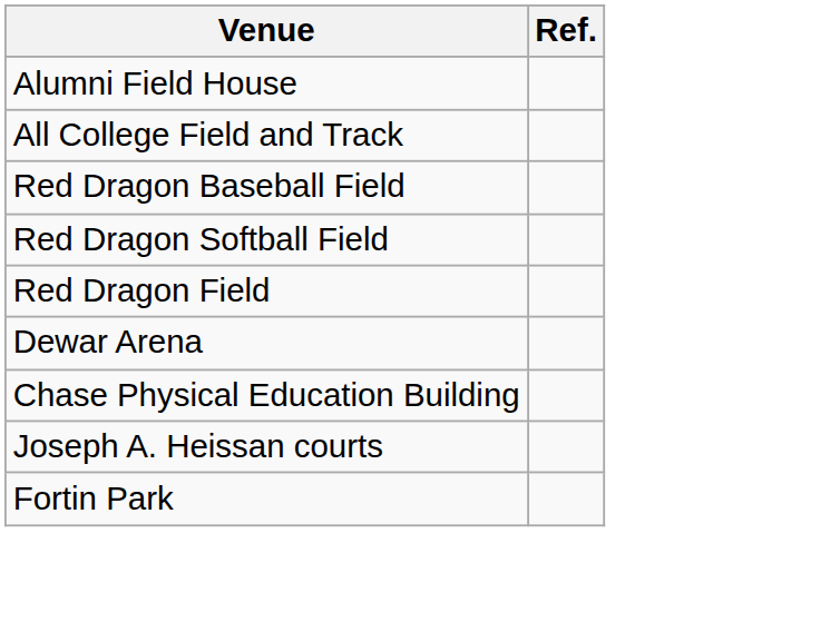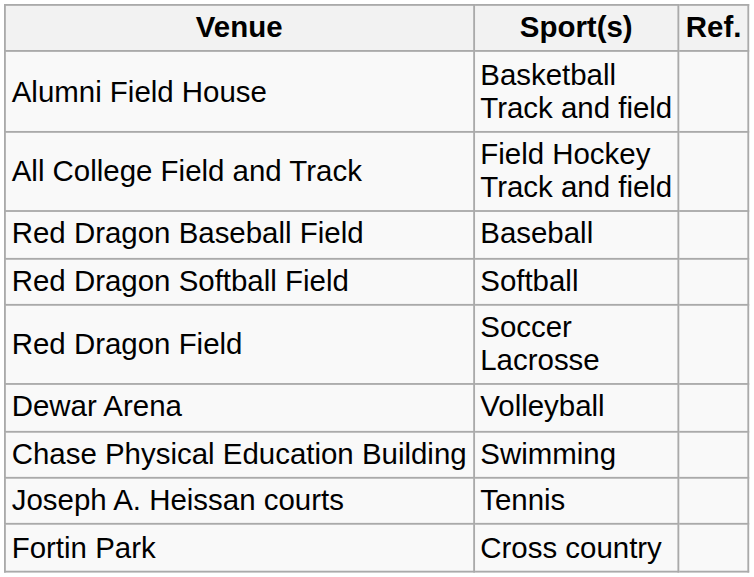+ column: Sport(s) | Basketball Track and field | Field Hockey Track and field | Baseball | Softball | Soccer Lacrosse | Volleyball | Swimming | Tennis | Cross country
